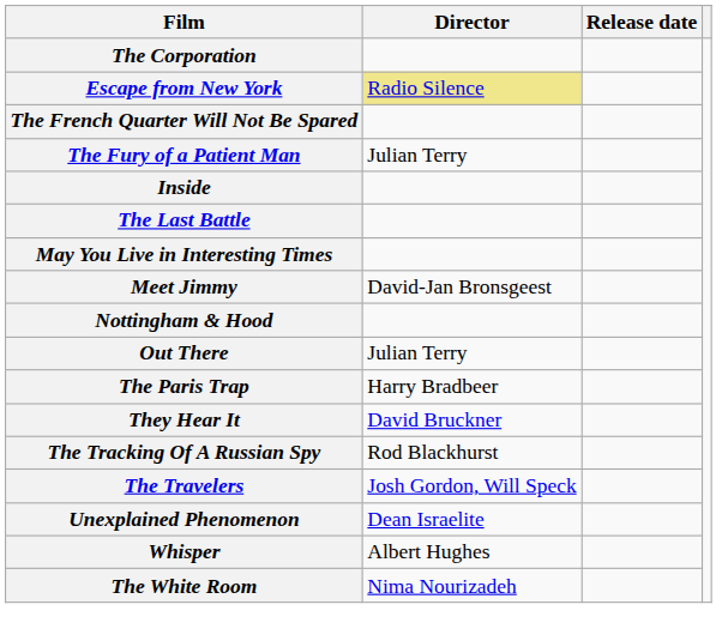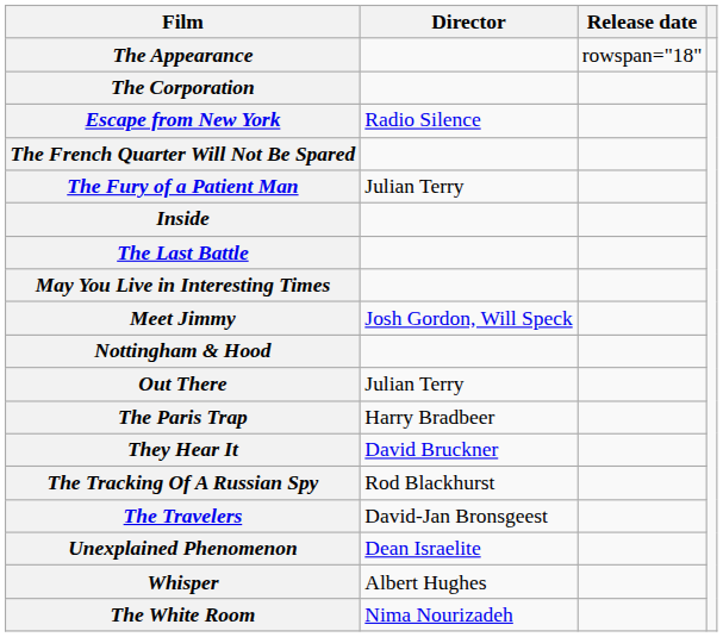+ row: The Appearance | rowspan="18"
Escape from New York | Director: khaki background -> no background
Meet Jimmy | Director: David-Jan Bronsgeest -> Josh Gordon, Will Speck
The Travelers | Director: Josh Gordon, Will Speck -> David-Jan Bronsgeest
